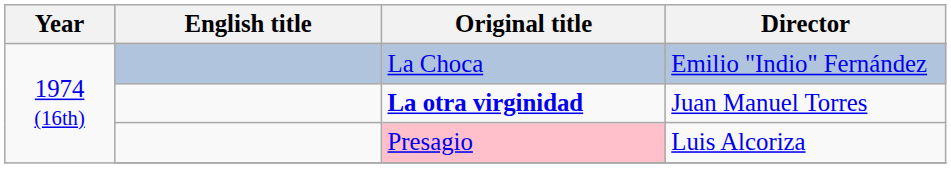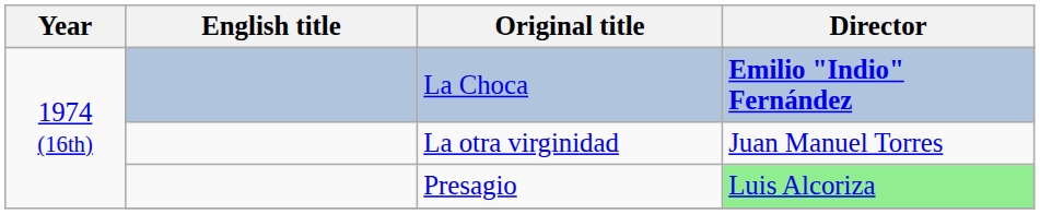La Choca | Director: normal -> bold
La otra virginidad | Original title: bold -> normal
Presagio | Original title: pink background -> no background
Presagio | Director: no background -> lightgreen background
